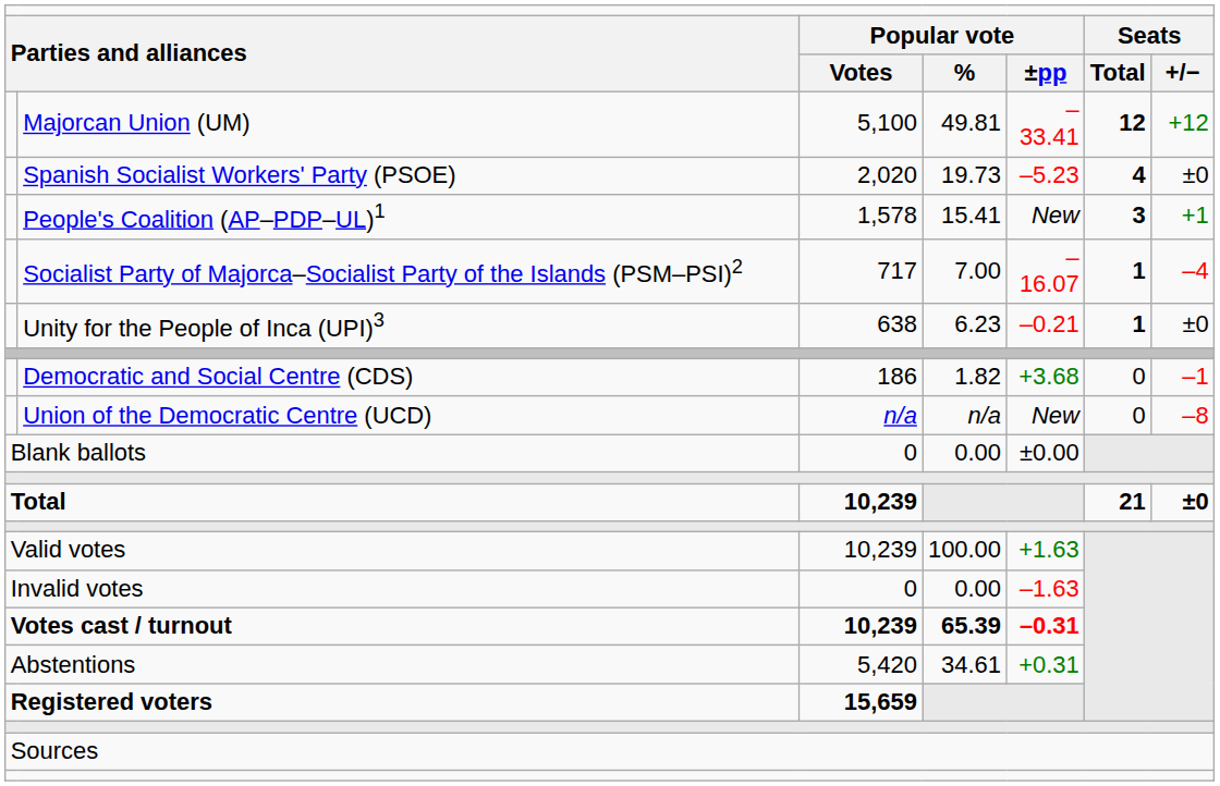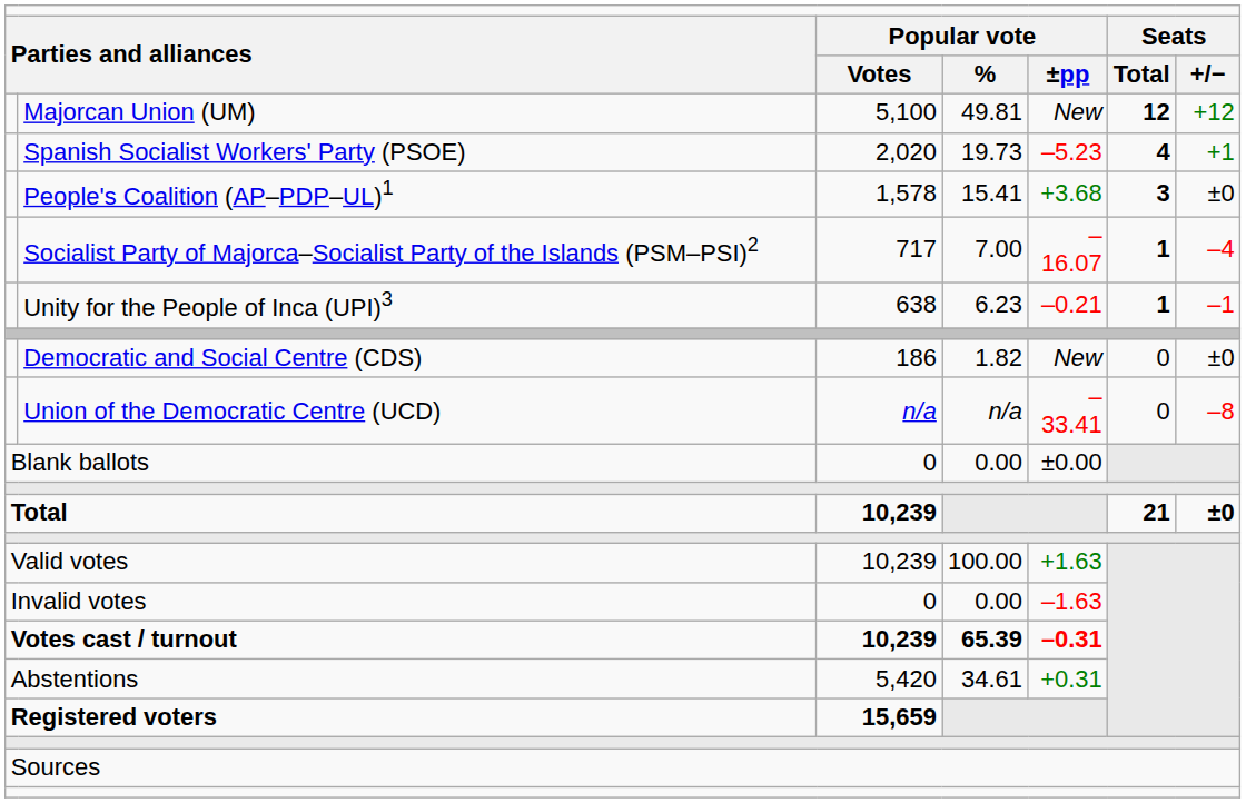Majorcan Union (UM) | column 5: –33.41 -> New
Spanish Socialist Workers' Party (PSOE) | column 7: ±0 -> +1
People's Coalition (AP–PDP–UL)1 | column 5: New -> +3.68
People's Coalition (AP–PDP–UL)1 | column 7: +1 -> ±0
Unity for the People of Inca (UPI)3 | column 7: ±0 -> –1
Democratic and Social Centre (CDS) | column 5: +3.68 -> New
Democratic and Social Centre (CDS) | column 7: –1 -> ±0
Union of the Democratic Centre (UCD) | column 5: New -> –33.41
